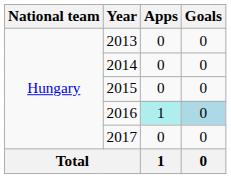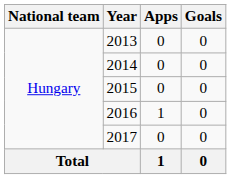2016 | Apps: paleturquoise background -> no background
2016 | Goals: lightblue background -> no background
